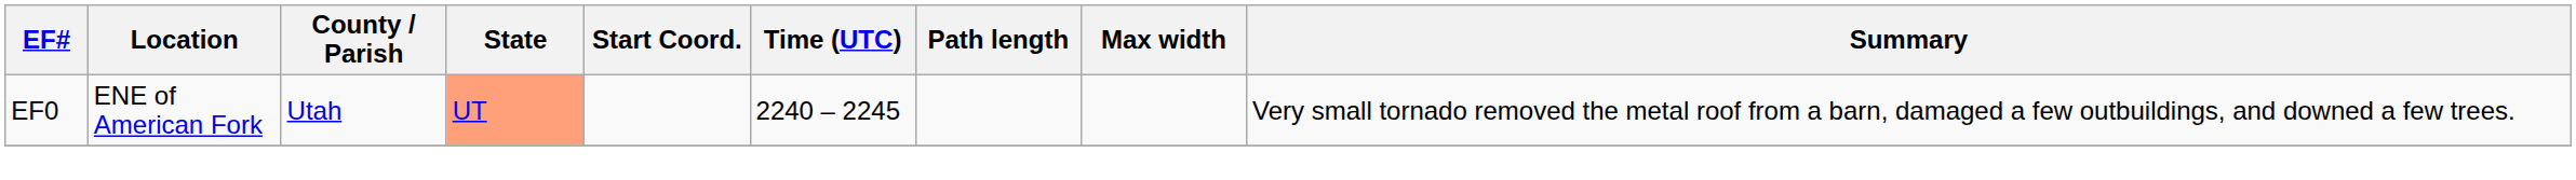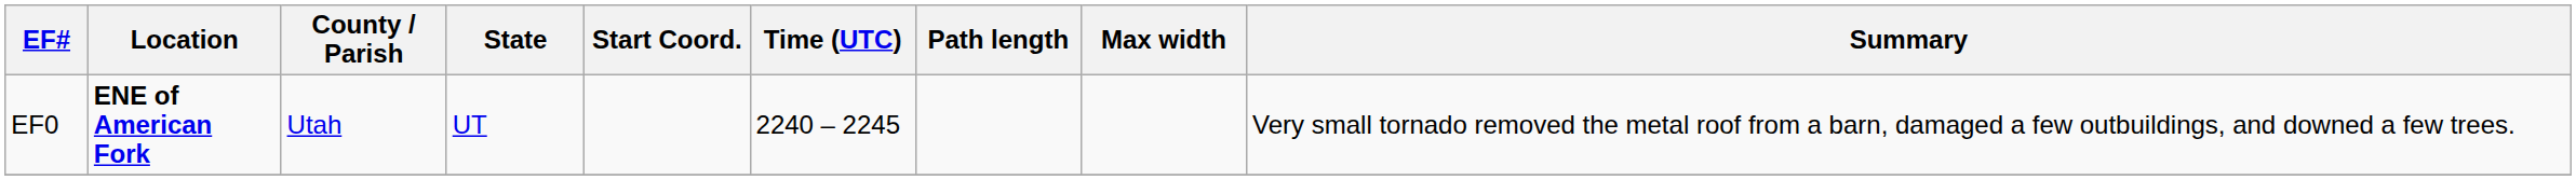EF0 | Location: normal -> bold
EF0 | State: lightsalmon background -> no background
